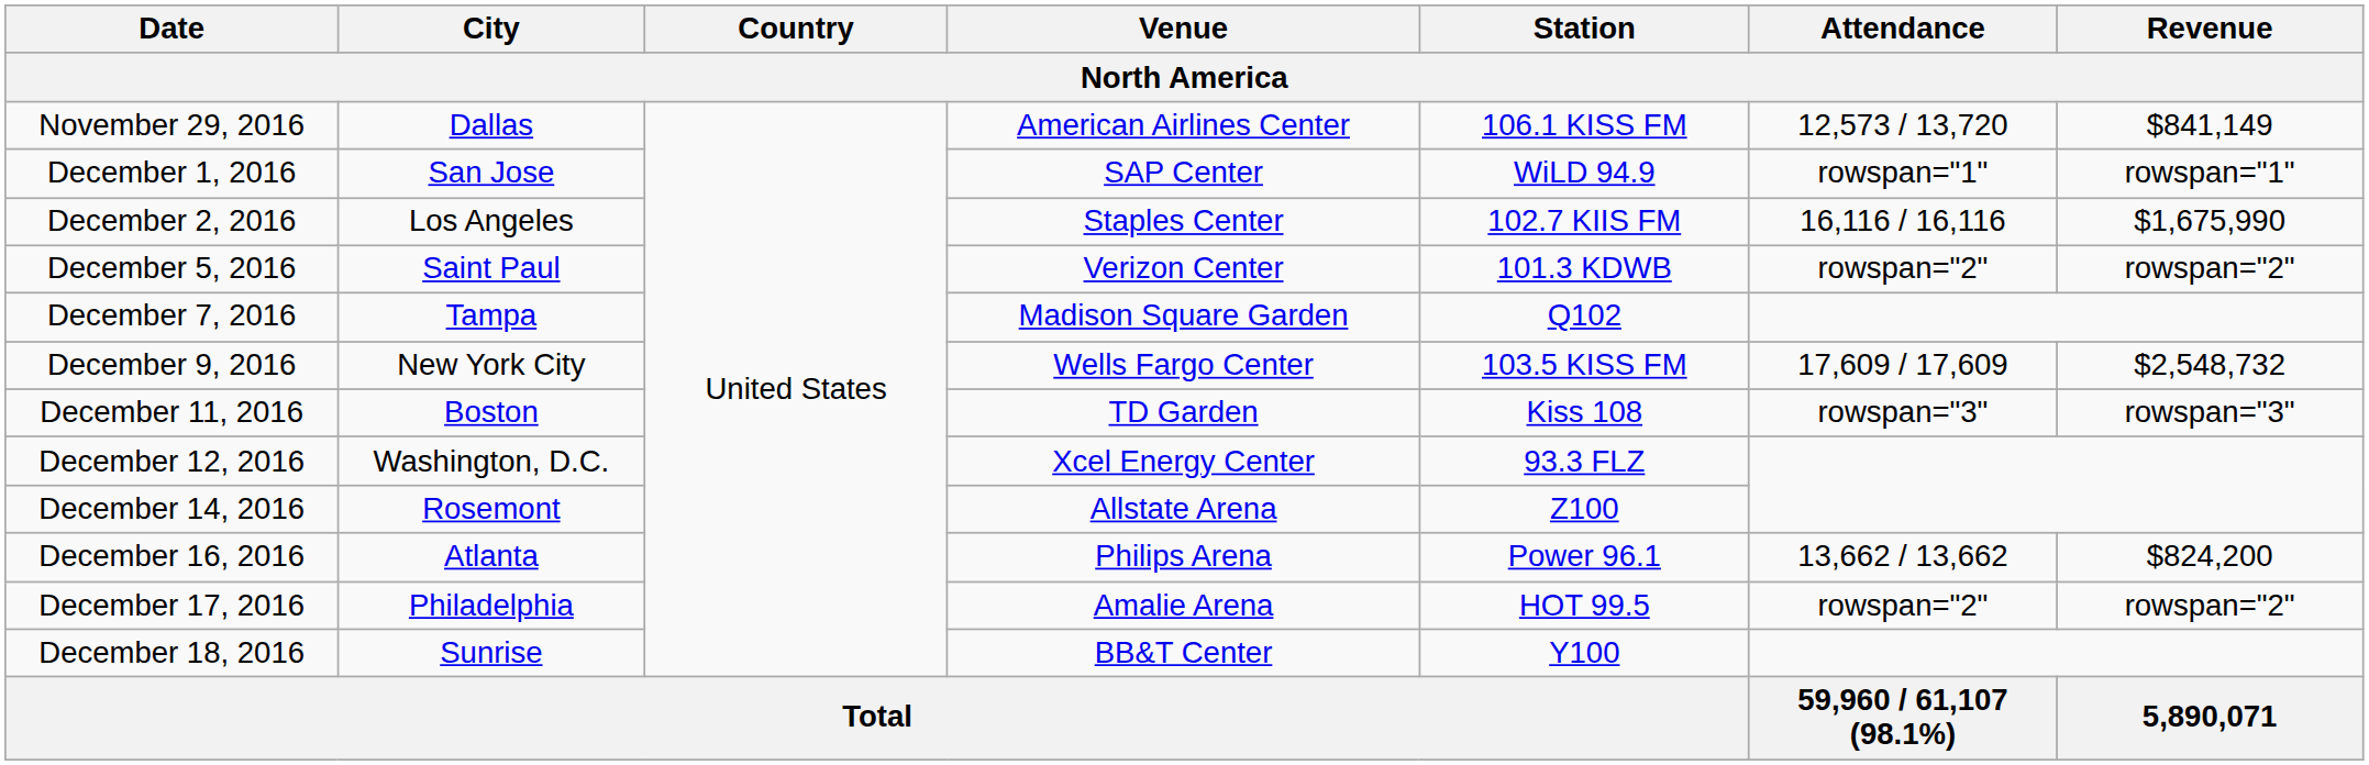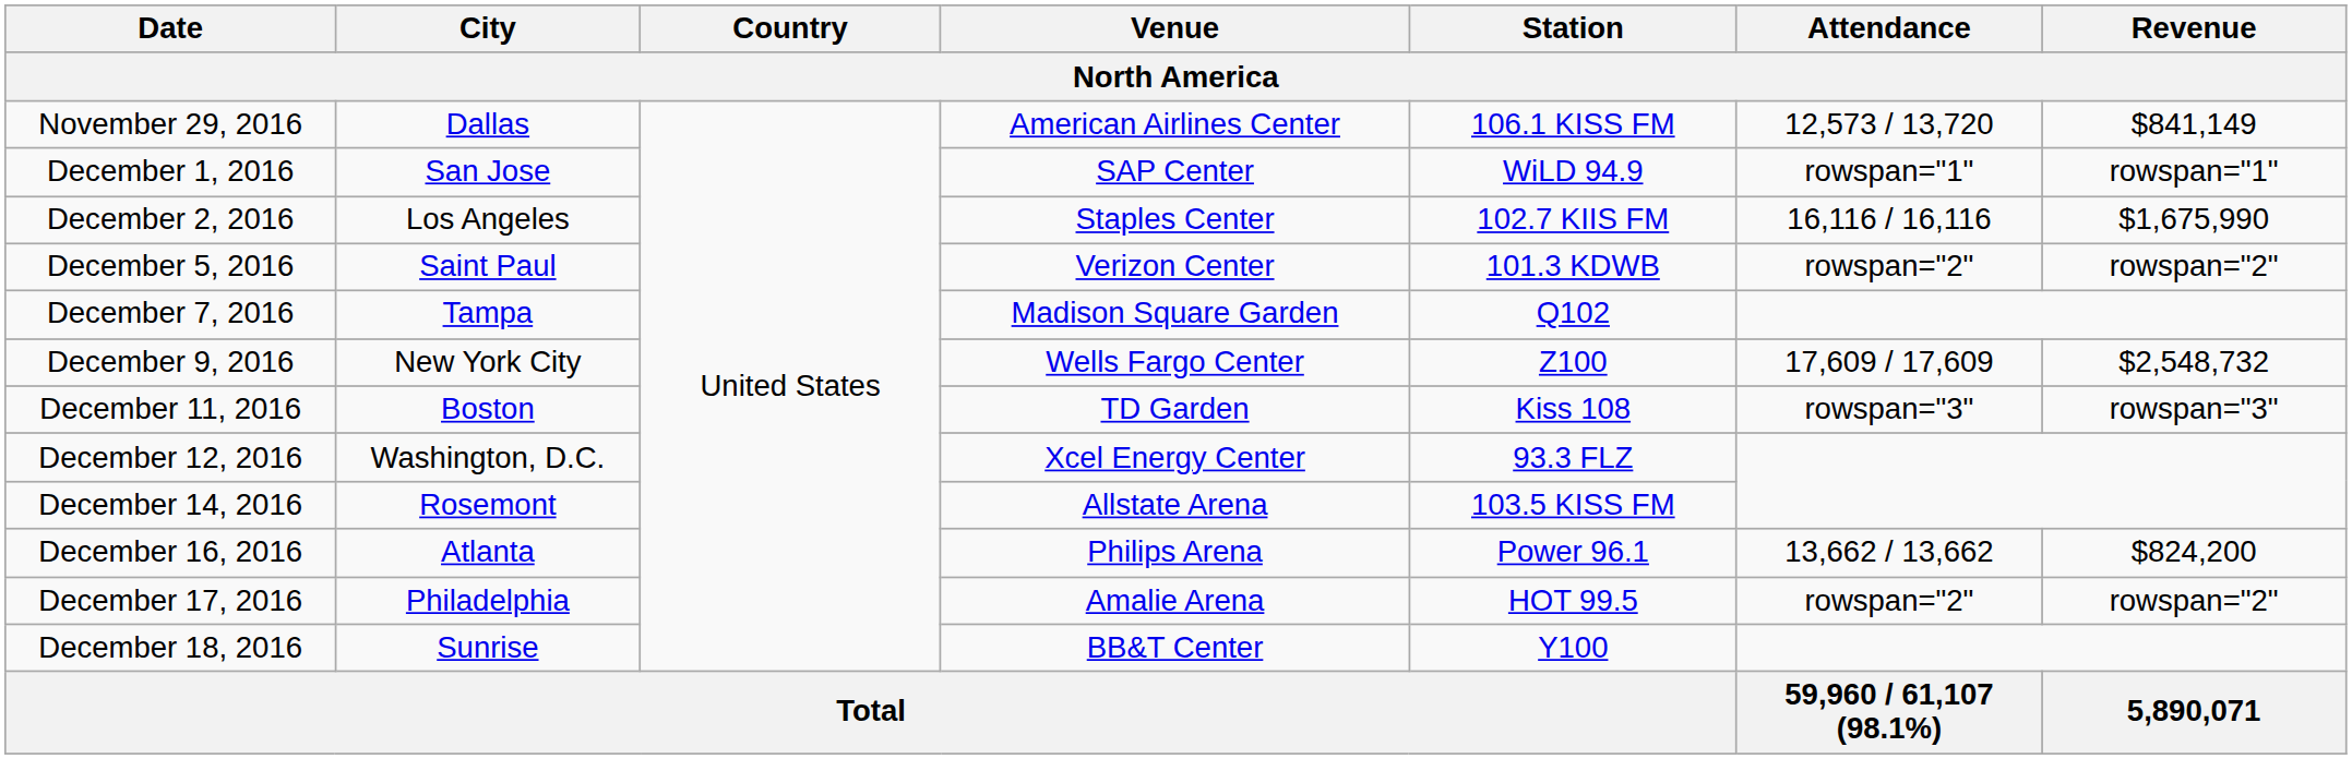December 9, 2016 | Station: 103.5 KISS FM -> Z100
December 14, 2016 | Station: Z100 -> 103.5 KISS FM
